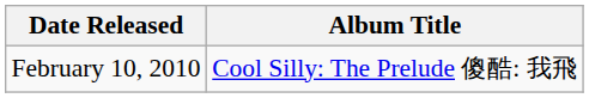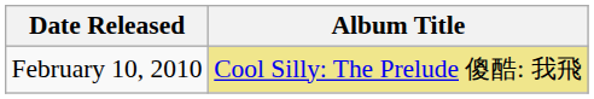February 10, 2010 | Album Title: no background -> khaki background
